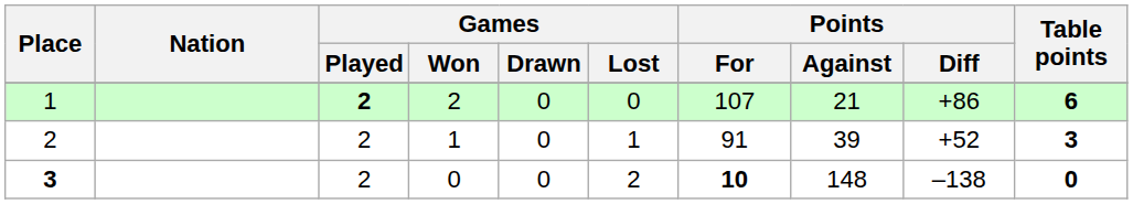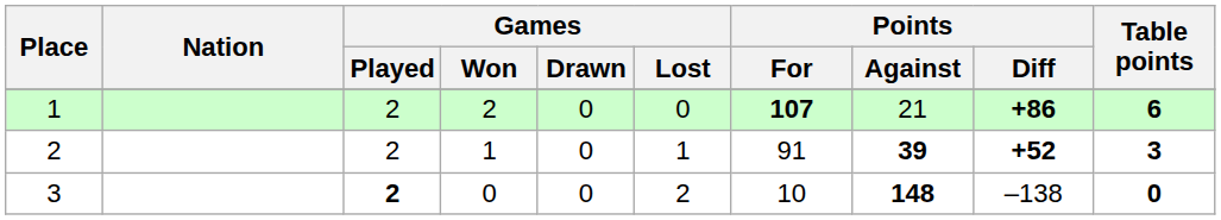row 3 | Games / Played: bold -> normal
row 3 | Points / For: normal -> bold
row 3 | Points / Diff: normal -> bold
row 4 | Points / Against: normal -> bold
row 4 | Points / Diff: normal -> bold
row 5 | Place: bold -> normal
row 5 | Games / Played: normal -> bold
row 5 | Points / For: bold -> normal
row 5 | Points / Against: normal -> bold
